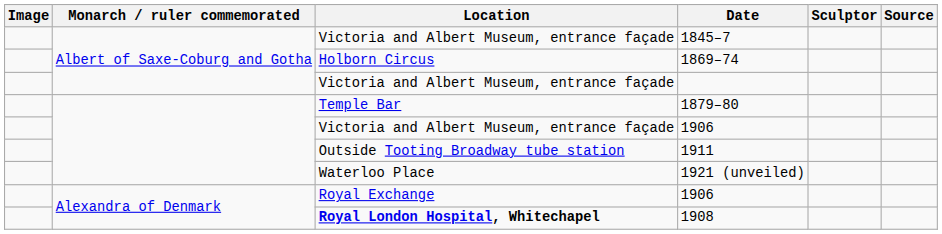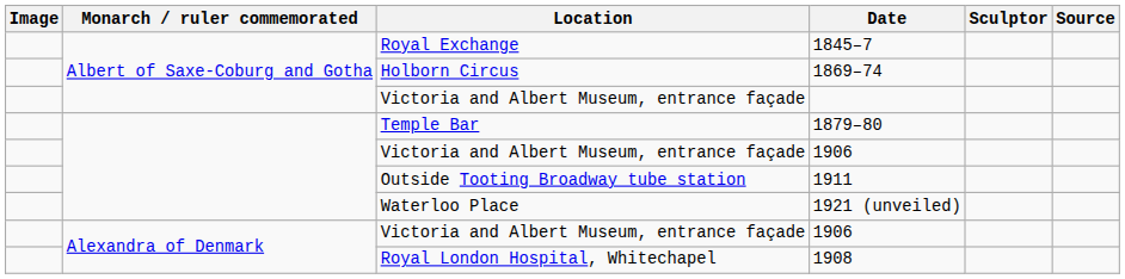1845–7 | Location: Victoria and Albert Museum, entrance façade -> Royal Exchange
Alexandra of Denmark / 1906 | Location: Royal Exchange -> Victoria and Albert Museum, entrance façade
1908 | Location: bold -> normal
